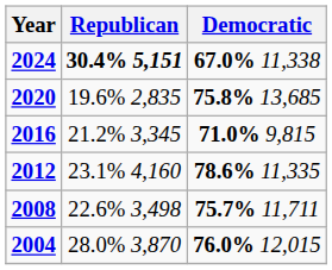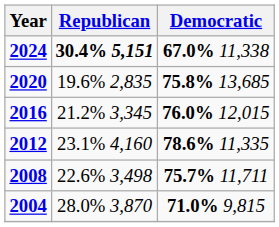2016 | Democratic: 71.0% 9,815 -> 76.0% 12,015
2004 | Democratic: 76.0% 12,015 -> 71.0% 9,815
